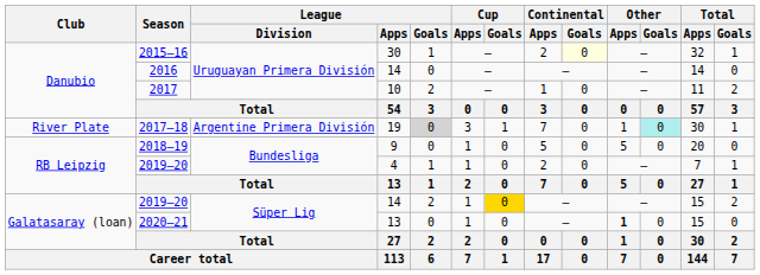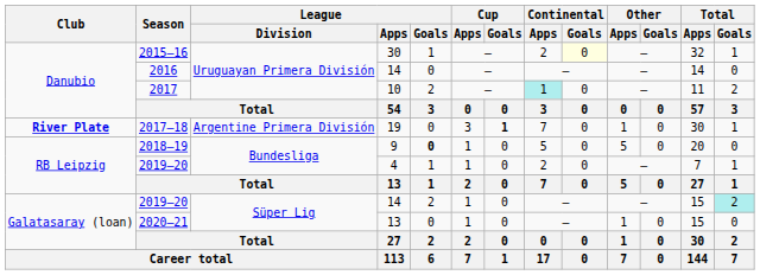2017 | Continental / Apps: no background -> paleturquoise background
2017–18 | Club: normal -> bold
2017–18 | League / Goals: lightgrey background -> no background
2017–18 | Cup / Goals: normal -> bold
2017–18 | Other / Goals: paleturquoise background -> no background
2018–19 | League / Goals: normal -> bold
2019–20 / 14 | Cup / Goals: gold background -> no background
2019–20 / 14 | Total / Goals: no background -> paleturquoise background
2020–21 | Other / Apps: bold -> normal
